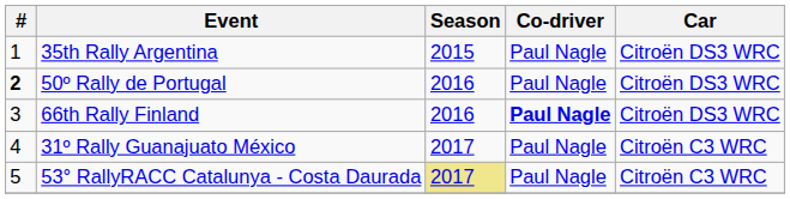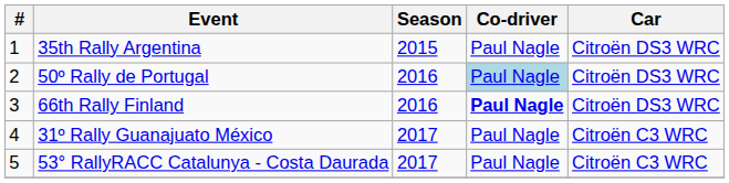50º Rally de Portugal | #: bold -> normal
50º Rally de Portugal | Co-driver: no background -> lightblue background
53° RallyRACC Catalunya - Costa Daurada | Season: khaki background -> no background
